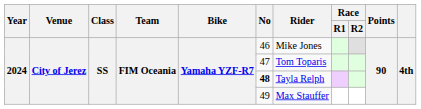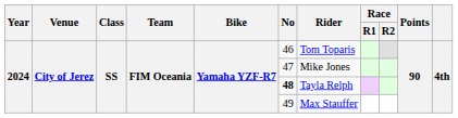row 3 | Rider: Mike Jones -> Tom Toparis
row 4 | Rider: Tom Toparis -> Mike Jones
